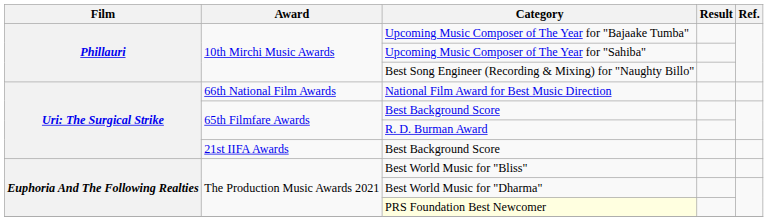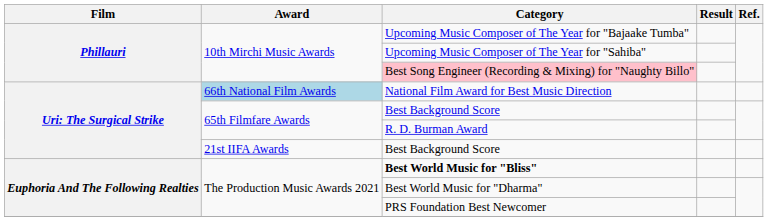Best Song Engineer (Recording & Mixing) for "Naughty Billo" | Category: no background -> pink background
National Film Award for Best Music Direction | Award: no background -> lightblue background
Best World Music for "Bliss" | Category: normal -> bold
PRS Foundation Best Newcomer | Category: lightyellow background -> no background
